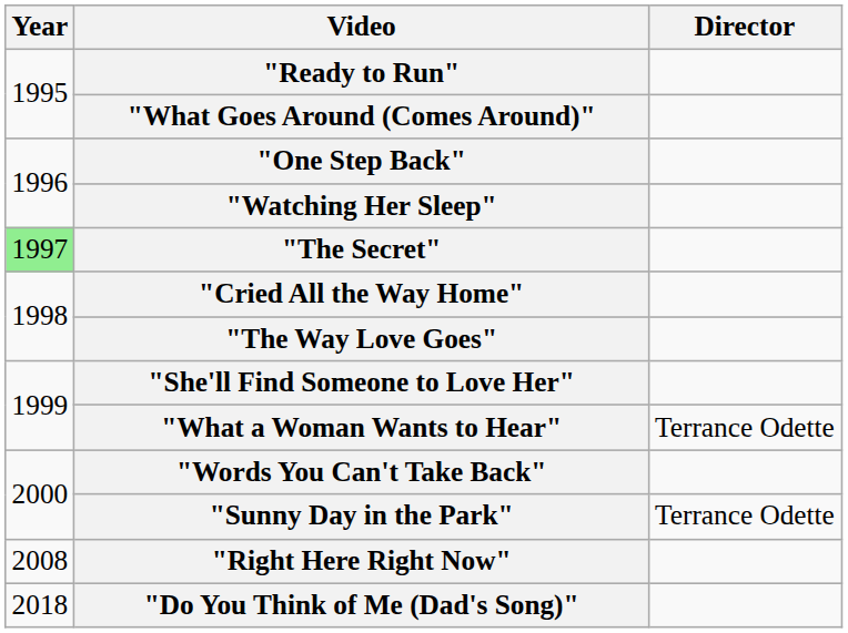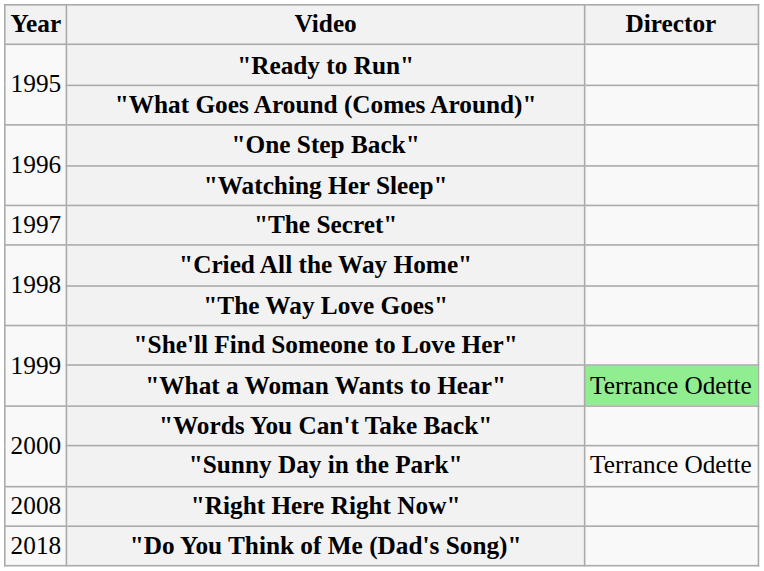"The Secret" | Year: lightgreen background -> no background
"What a Woman Wants to Hear" | Director: no background -> lightgreen background
